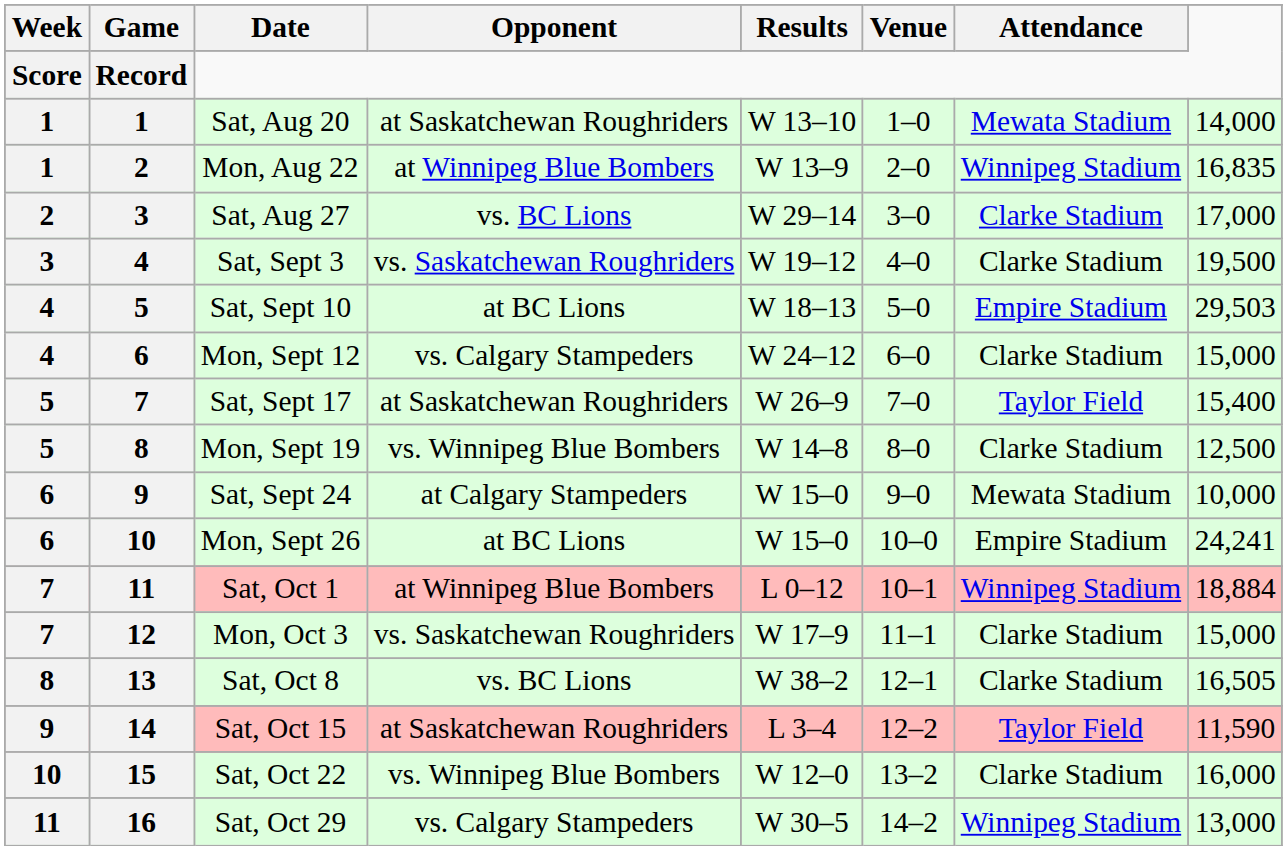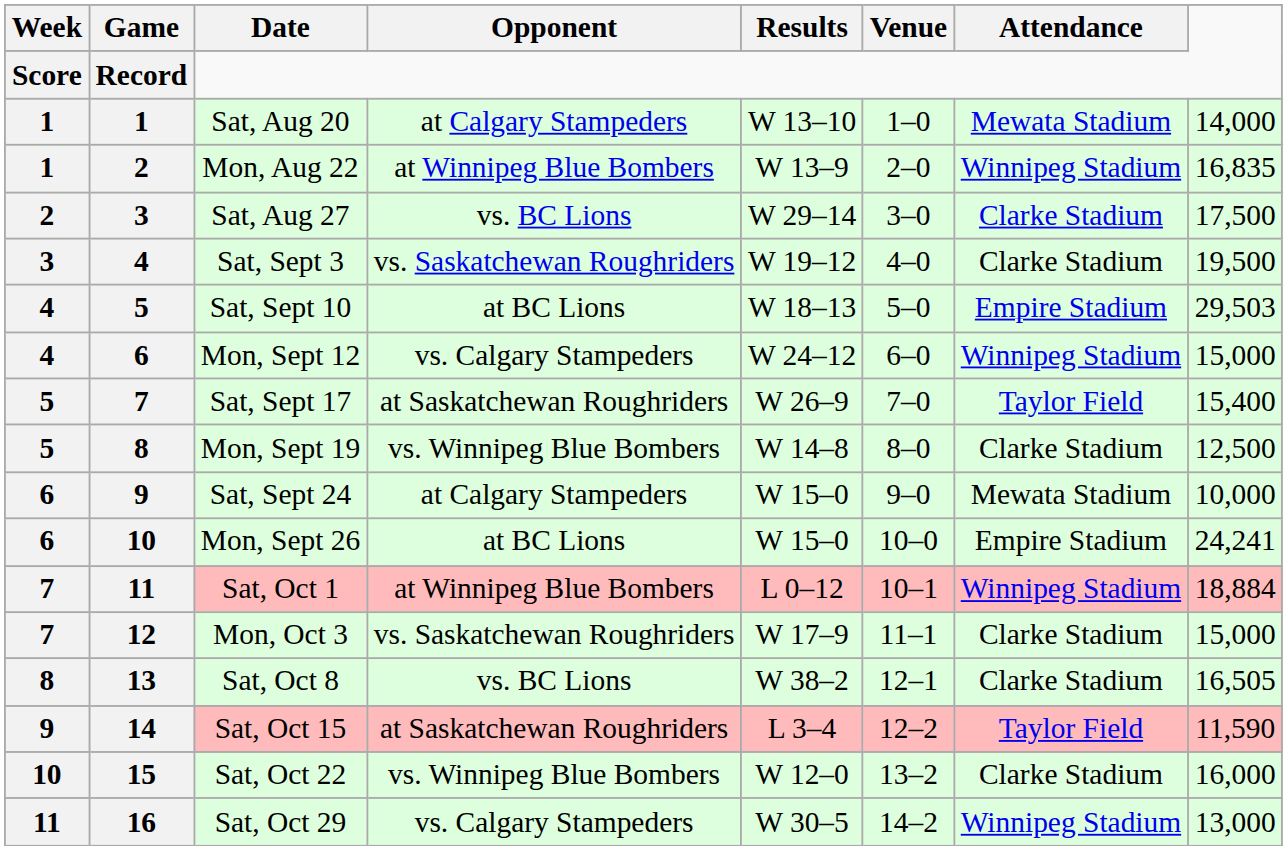Sat, Aug 20 | Opponent: at Saskatchewan Roughriders -> at Calgary Stampeders
Sat, Aug 27 | column 8: 17,000 -> 17,500
Mon, Sept 12 | Attendance: Clarke Stadium -> Winnipeg Stadium
